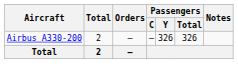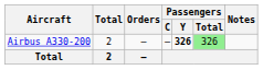Airbus A330-200 | Passengers / Y: normal -> bold
Airbus A330-200 | Passengers / Total: no background -> lightgreen background
